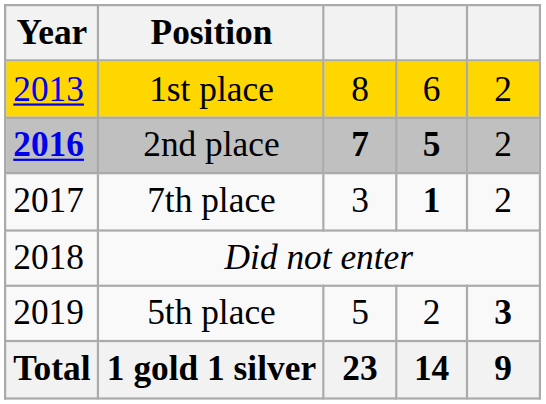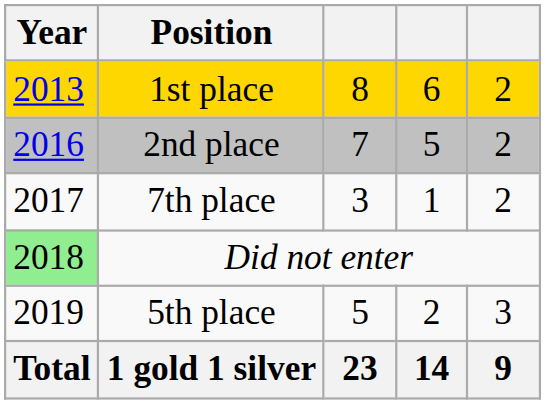2nd place | Year: bold -> normal
2nd place | column 3: bold -> normal
2nd place | column 4: bold -> normal
7th place | column 4: bold -> normal
Did not enter | Year: no background -> lightgreen background
5th place | column 5: bold -> normal
